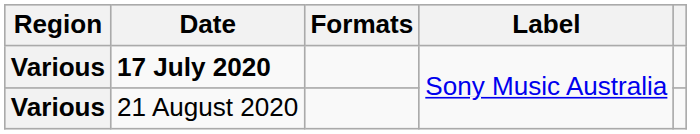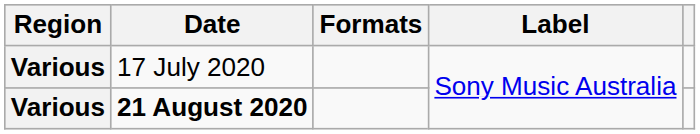17 July 2020 | Date: bold -> normal
21 August 2020 | Date: normal -> bold
